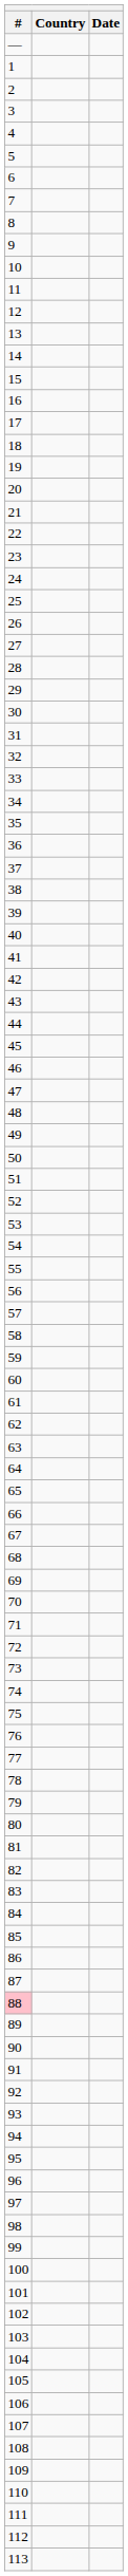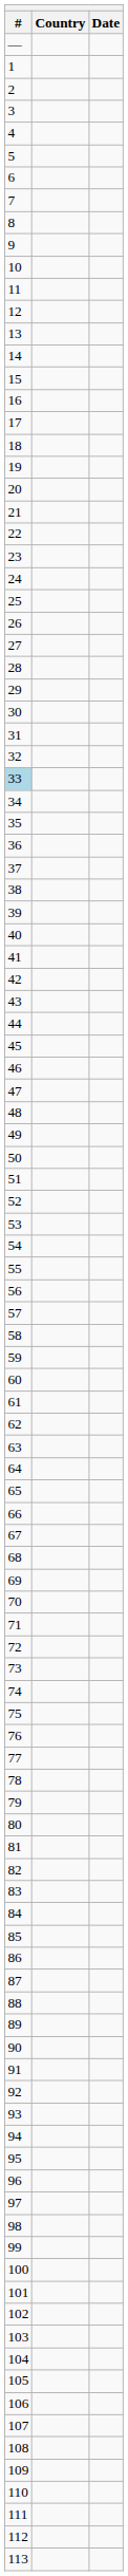33 | #: no background -> lightblue background
88 | #: pink background -> no background
